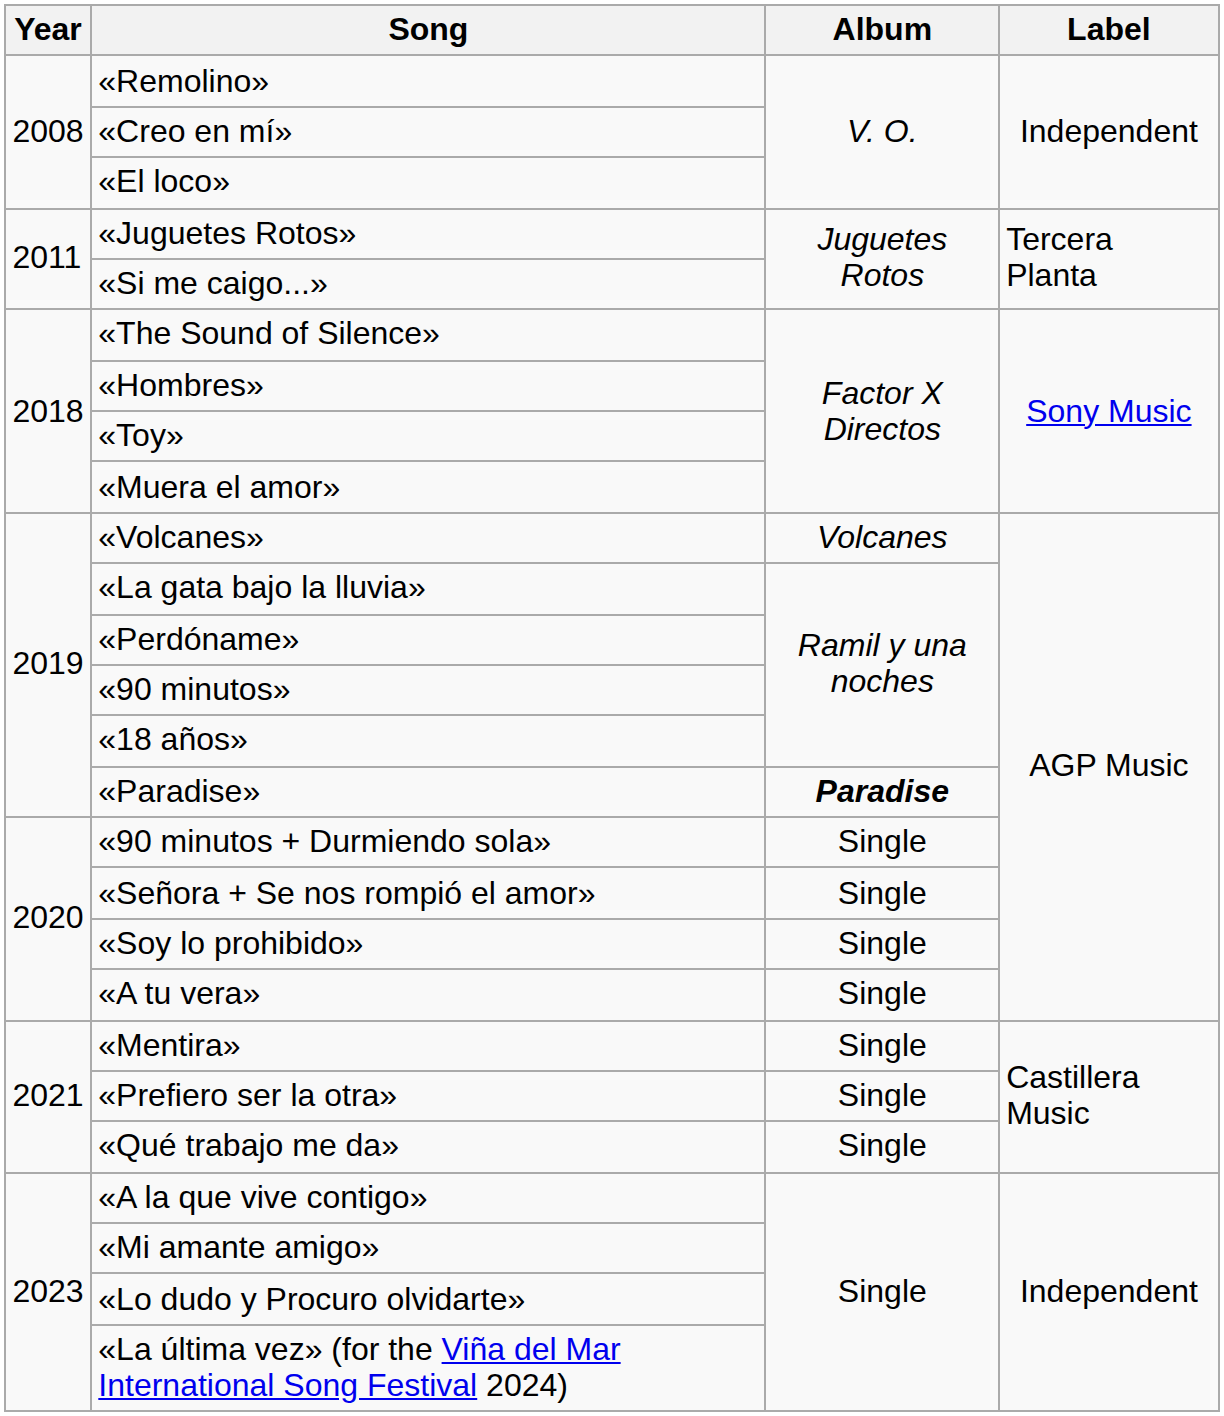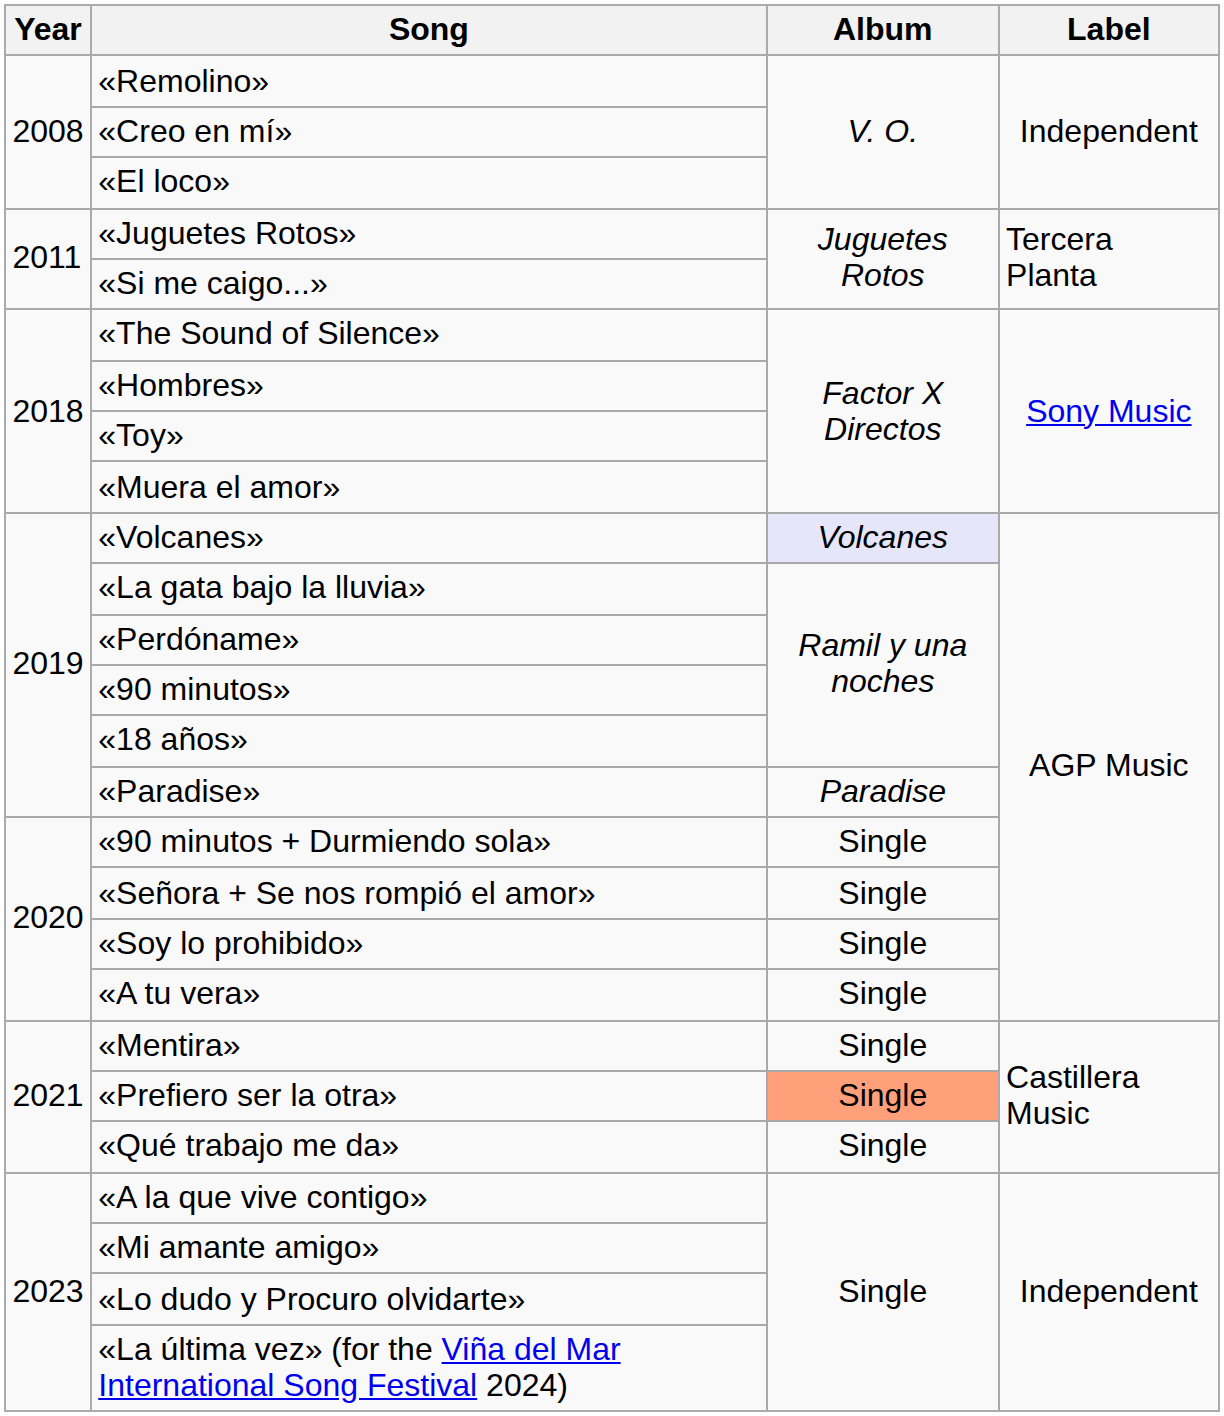«Volcanes» | Album: no background -> lavender background
«Paradise» | Album: bold -> normal
«Prefiero ser la otra» | Album: no background -> lightsalmon background
